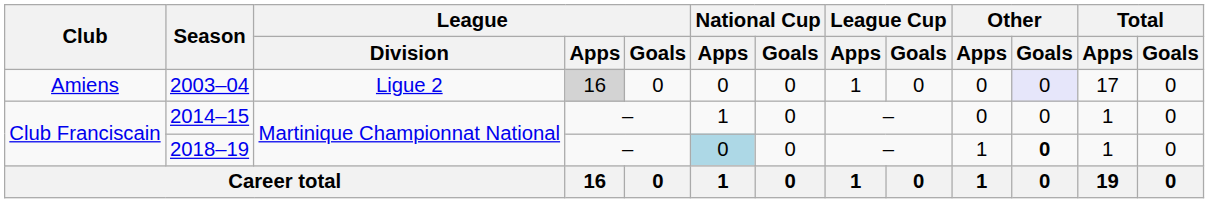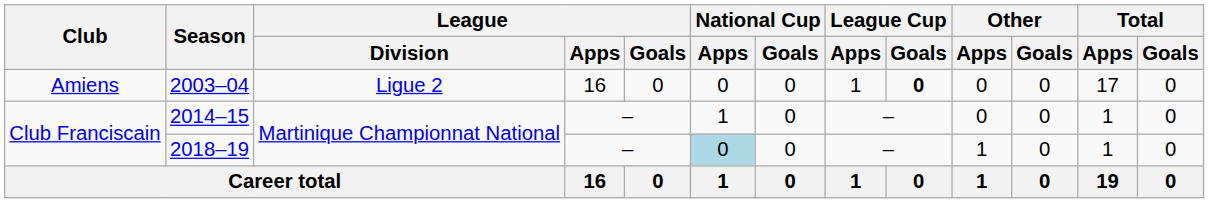2003–04 | League / Apps: lightgrey background -> no background
2003–04 | League Cup / Goals: normal -> bold
2003–04 | Other / Goals: lavender background -> no background
2018–19 | Other / Goals: bold -> normal
